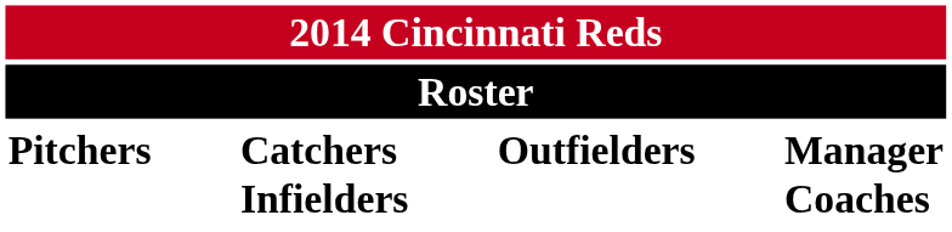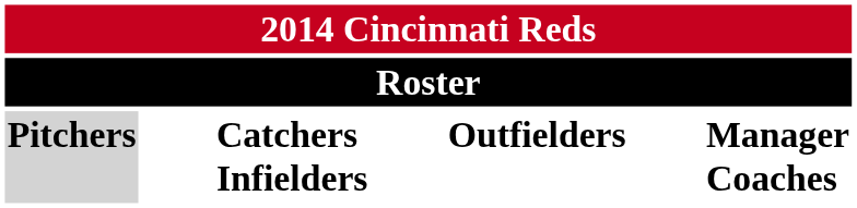Pitchers | column 1: no background -> lightgrey background
